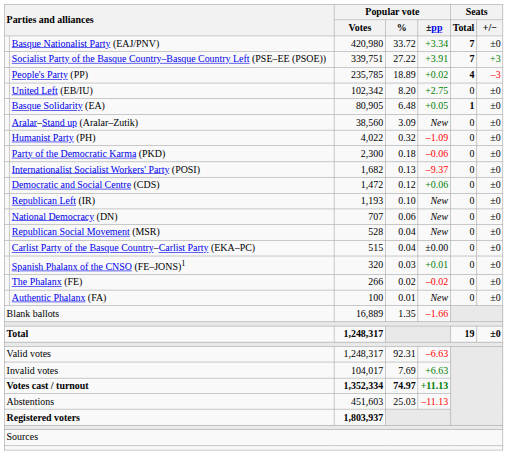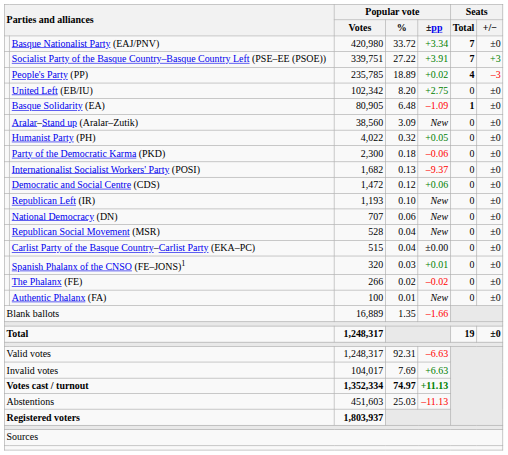Basque Solidarity (EA) | Popular vote / ±pp: +0.05 -> –1.09
Humanist Party (PH) | Popular vote / ±pp: –1.09 -> +0.05
